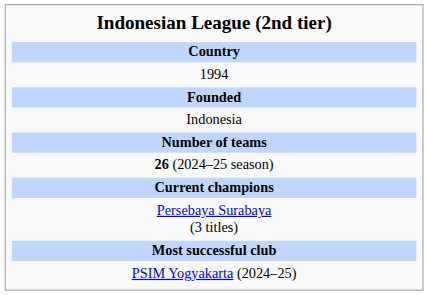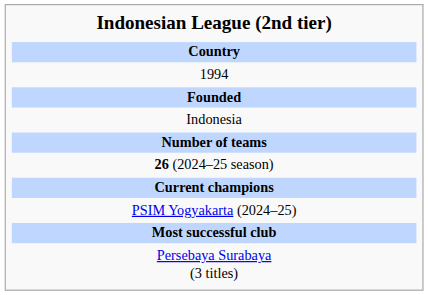row 9 | column 1: Persebaya Surabaya (3 titles) -> PSIM Yogyakarta (2024–25)
row 11 | column 1: PSIM Yogyakarta (2024–25) -> Persebaya Surabaya (3 titles)
